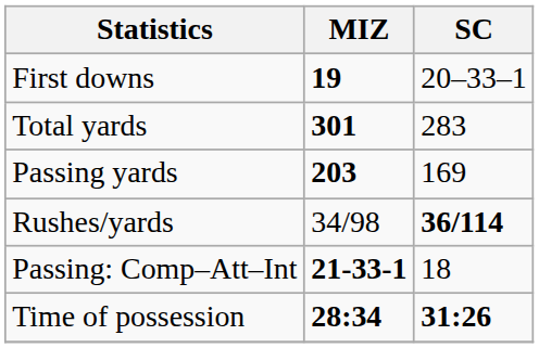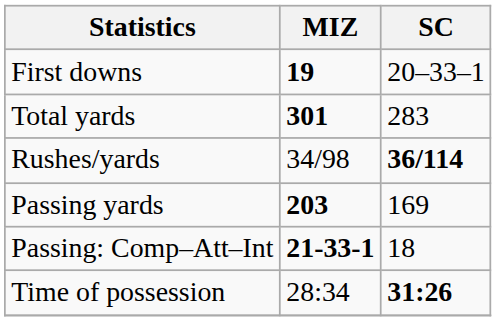rows swapped: Rushes/yards <-> Passing yards
Time of possession | MIZ: bold -> normal
